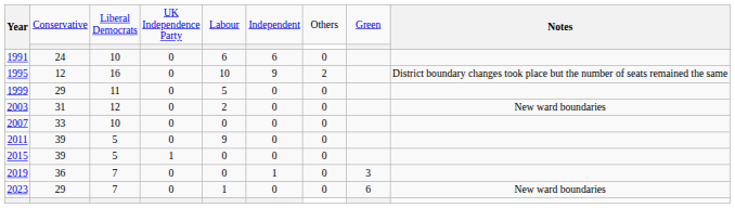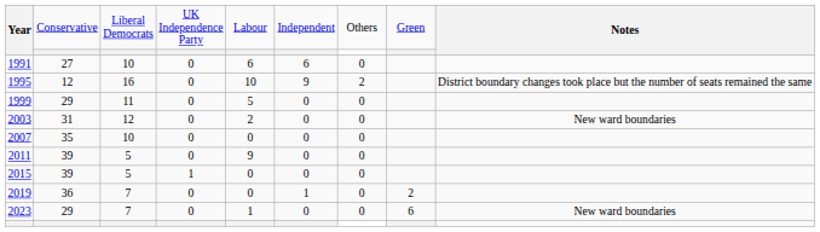1991 | column 2: 24 -> 27
2007 | column 2: 33 -> 35
2019 | column 8: 3 -> 2
